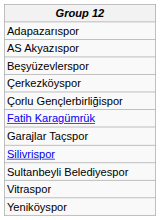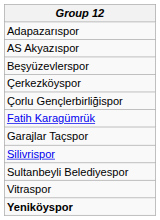row 12 | column 1: normal -> bold
